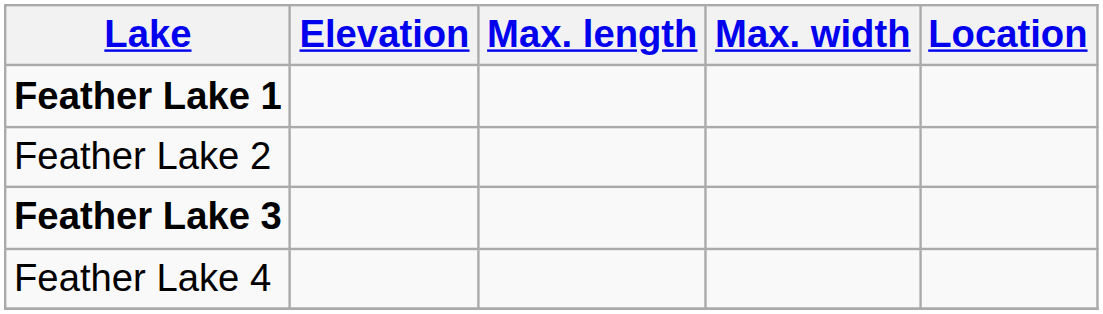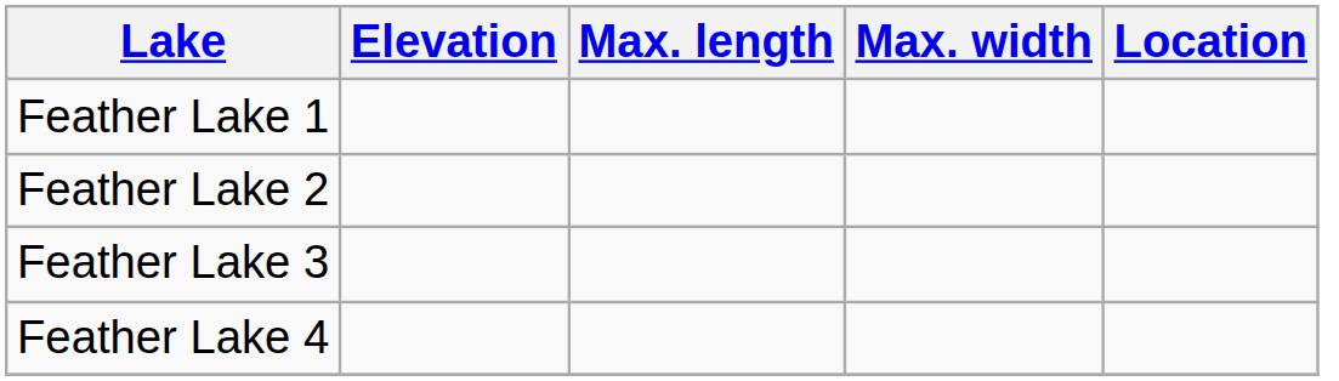Feather Lake 1 | Lake: bold -> normal
Feather Lake 3 | Lake: bold -> normal
